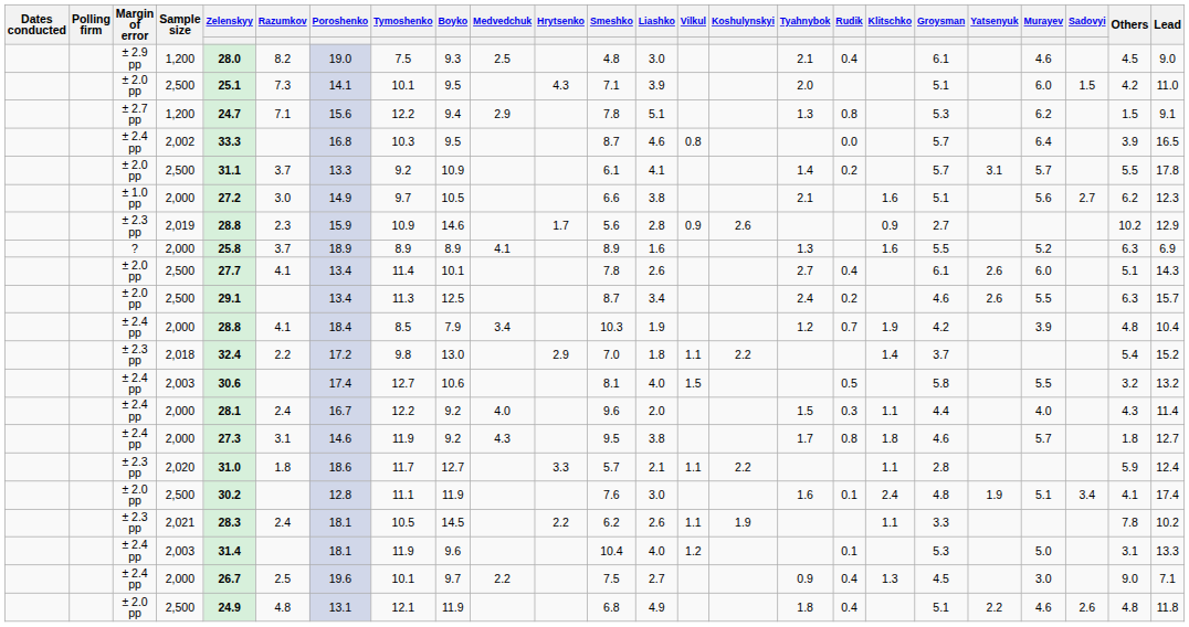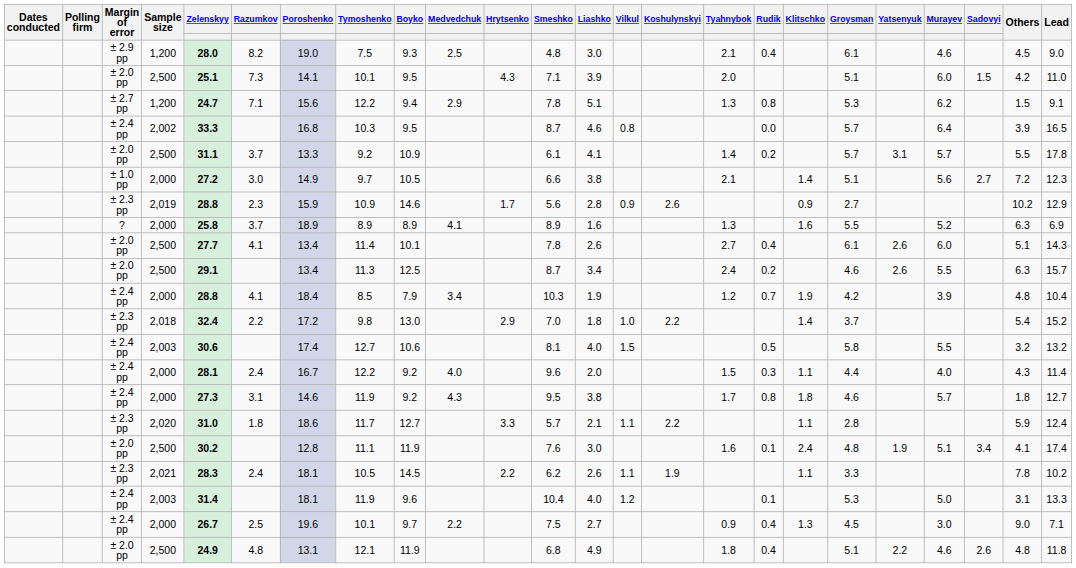± 1.0 pp / 2,000 | Klitschko: 1.6 -> 1.4
± 1.0 pp / 2,000 | Others: 6.2 -> 7.2
2,018 | Vilkul: 1.1 -> 1.0
